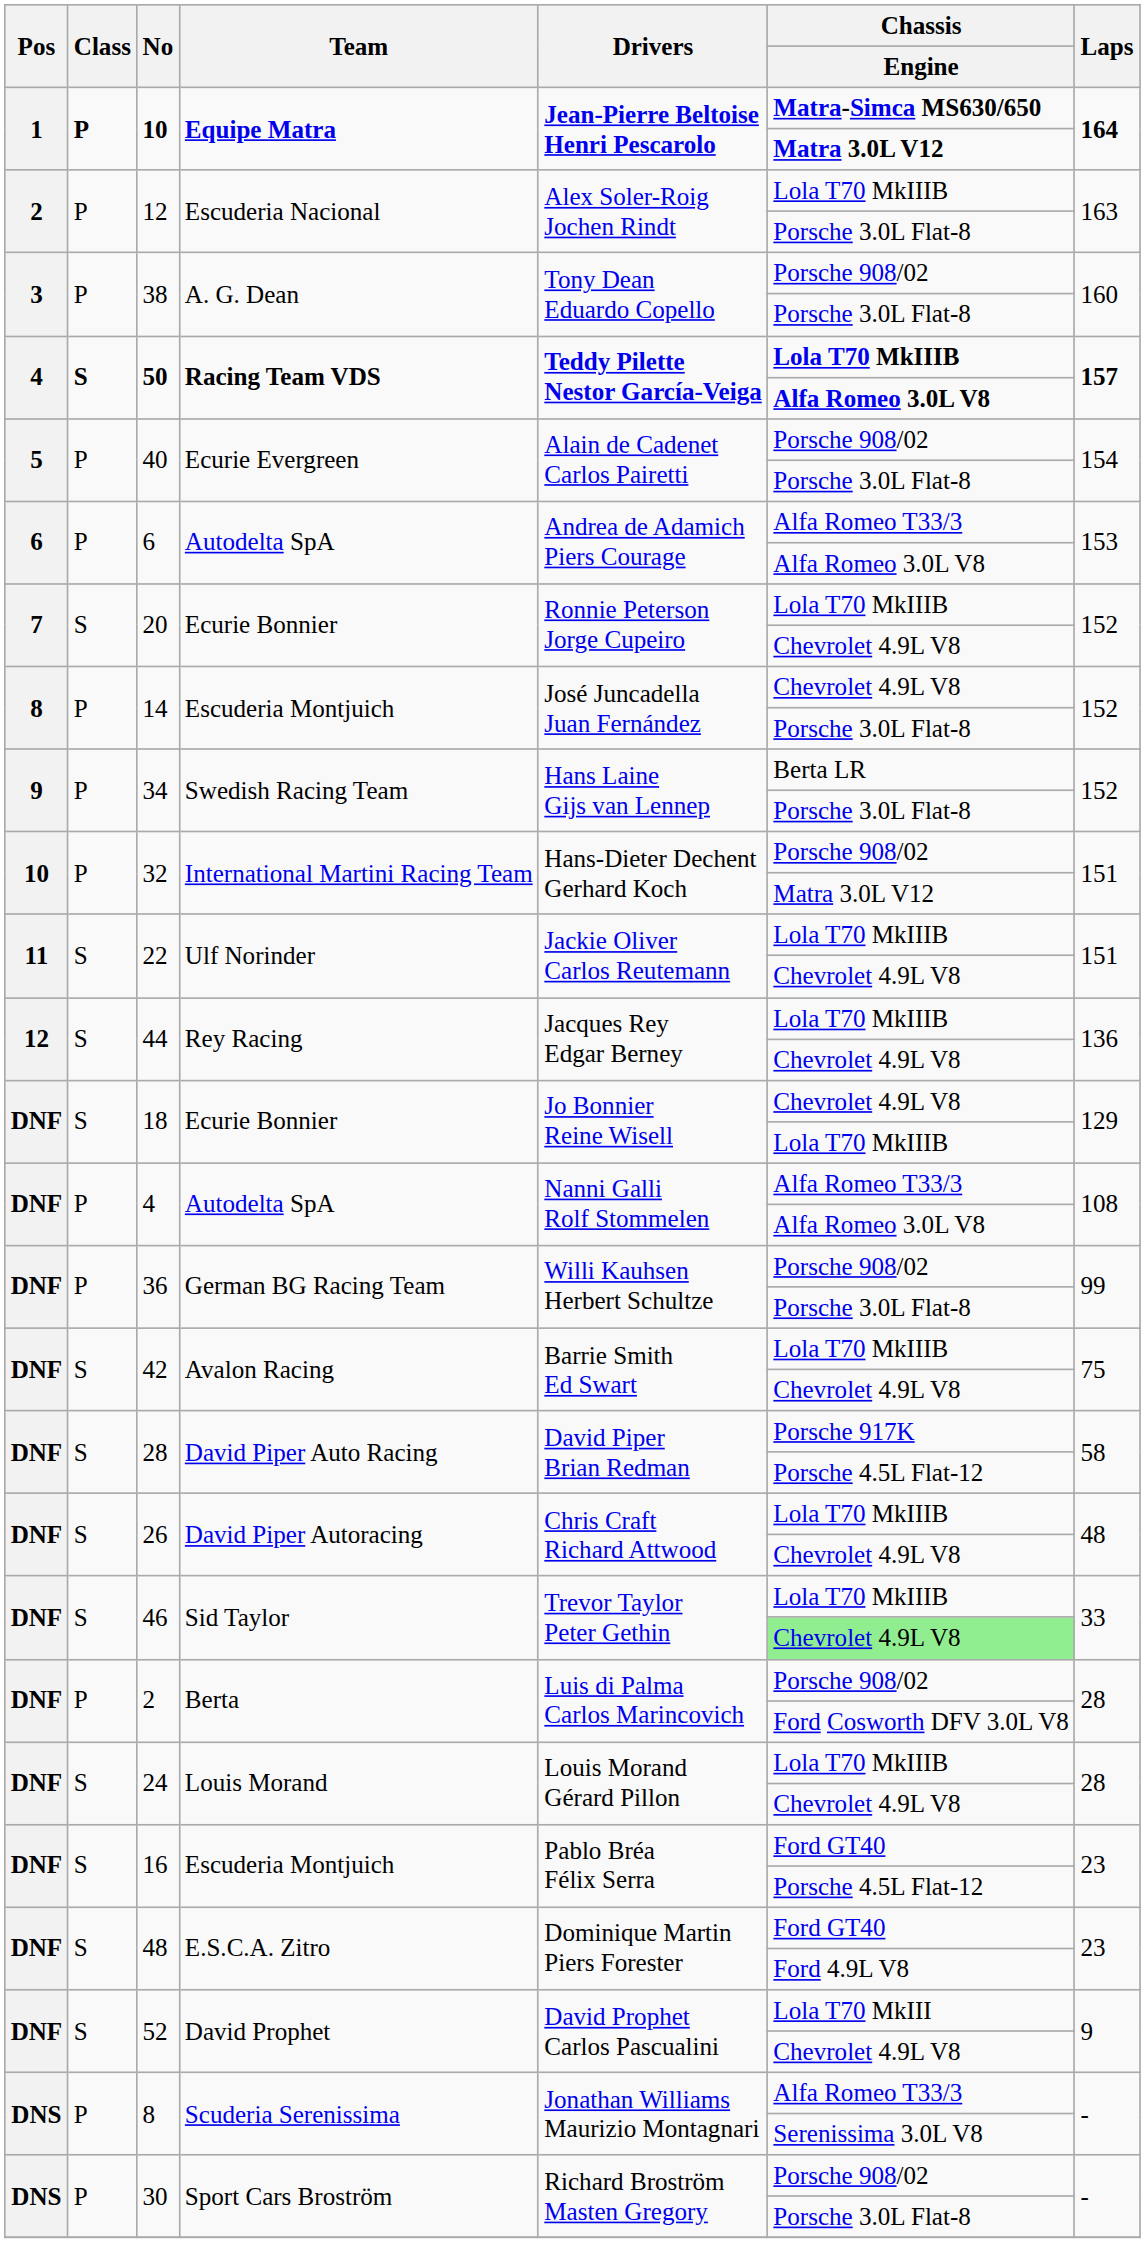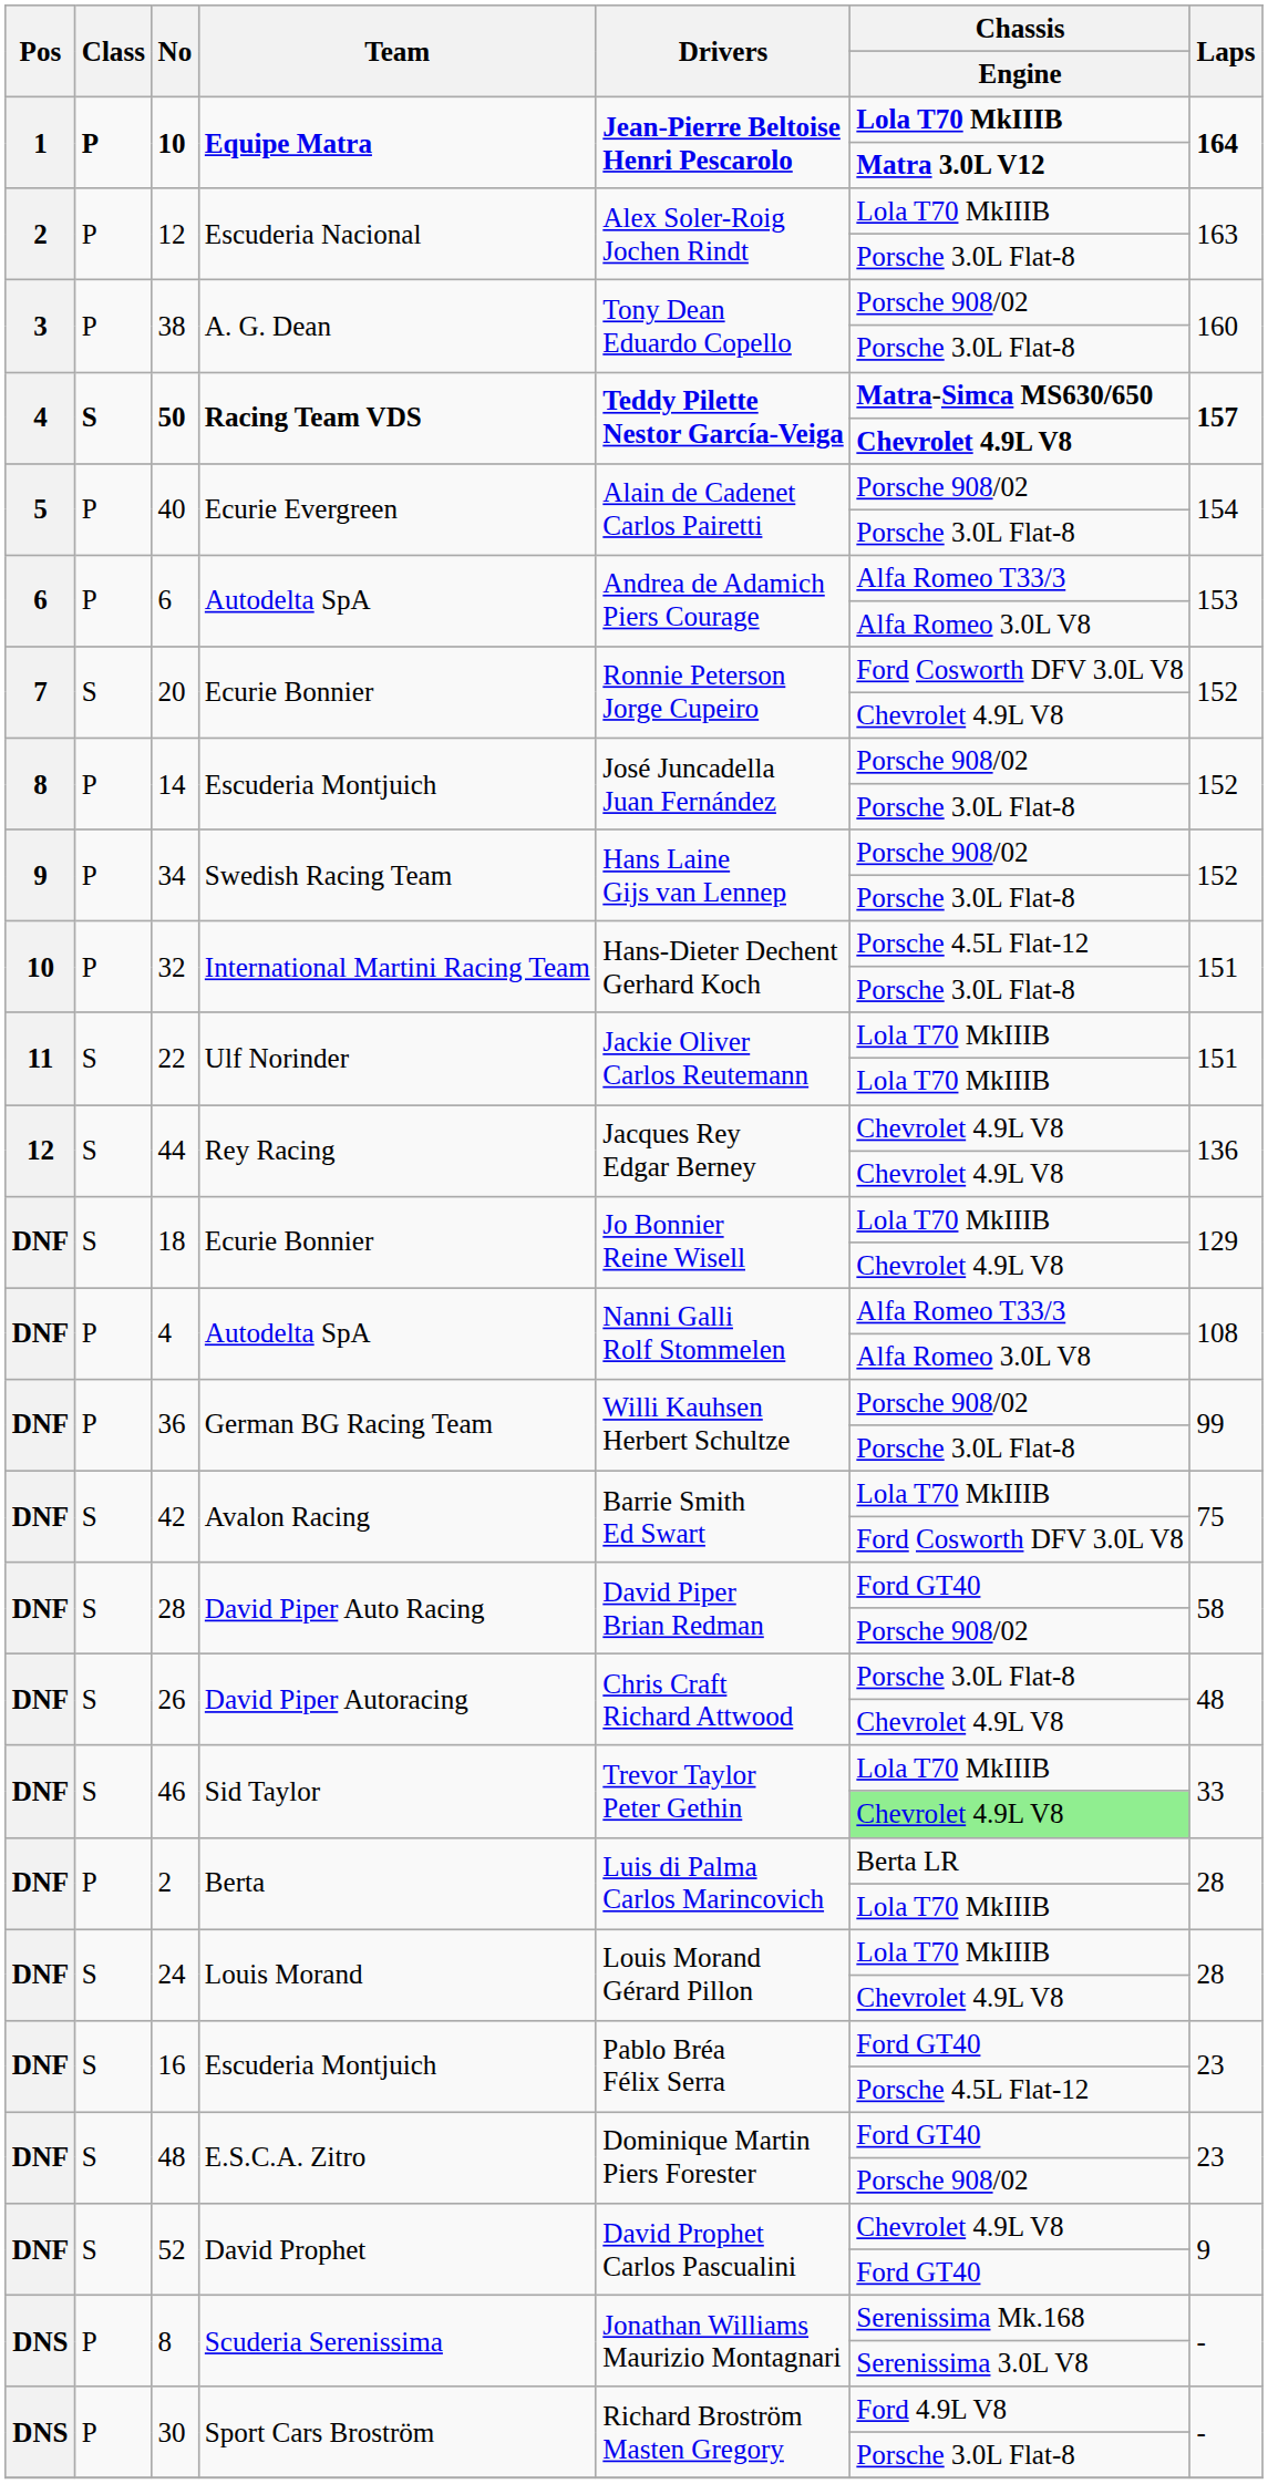row 3 | Chassis / Engine: Matra-Simca MS630/650 -> Lola T70 MkIIIB
row 9 | Chassis / Engine: Lola T70 MkIIIB -> Matra-Simca MS630/650
row 10 | Chassis / Engine: Alfa Romeo 3.0L V8 -> Chevrolet 4.9L V8
row 15 | Chassis / Engine: Lola T70 MkIIIB -> Ford Cosworth DFV 3.0L V8
row 17 | Chassis / Engine: Chevrolet 4.9L V8 -> Porsche 908/02
row 19 | Chassis / Engine: Berta LR -> Porsche 908/02
row 21 | Chassis / Engine: Porsche 908/02 -> Porsche 4.5L Flat-12
row 22 | Chassis / Engine: Matra 3.0L V12 -> Porsche 3.0L Flat-8
row 24 | Chassis / Engine: Chevrolet 4.9L V8 -> Lola T70 MkIIIB
row 25 | Chassis / Engine: Lola T70 MkIIIB -> Chevrolet 4.9L V8
row 27 | Chassis / Engine: Chevrolet 4.9L V8 -> Lola T70 MkIIIB
row 28 | Chassis / Engine: Lola T70 MkIIIB -> Chevrolet 4.9L V8
row 34 | Chassis / Engine: Chevrolet 4.9L V8 -> Ford Cosworth DFV 3.0L V8
row 35 | Chassis / Engine: Porsche 917K -> Ford GT40
row 36 | Chassis / Engine: Porsche 4.5L Flat-12 -> Porsche 908/02
row 37 | Chassis / Engine: Lola T70 MkIIIB -> Porsche 3.0L Flat-8
row 41 | Chassis / Engine: Porsche 908/02 -> Berta LR
row 42 | Chassis / Engine: Ford Cosworth DFV 3.0L V8 -> Lola T70 MkIIIB
row 48 | Chassis / Engine: Ford 4.9L V8 -> Porsche 908/02
row 49 | Chassis / Engine: Lola T70 MkIII -> Chevrolet 4.9L V8
row 50 | Chassis / Engine: Chevrolet 4.9L V8 -> Ford GT40
row 51 | Chassis / Engine: Alfa Romeo T33/3 -> Serenissima Mk.168
row 53 | Chassis / Engine: Porsche 908/02 -> Ford 4.9L V8
